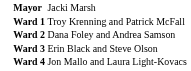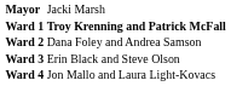Ward 1 | column 2: normal -> bold
